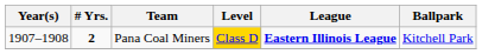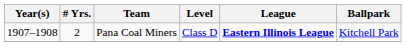Pana Coal Miners | # Yrs.: bold -> normal
Pana Coal Miners | Level: gold background -> no background
